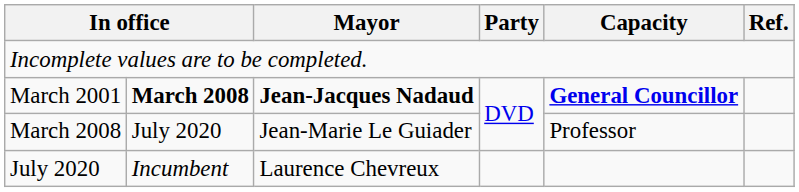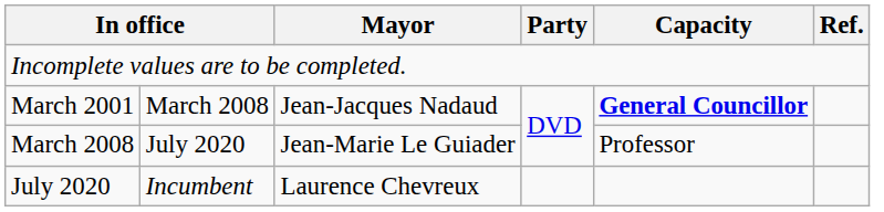March 2001 | column 2: bold -> normal
March 2001 | Mayor: bold -> normal
